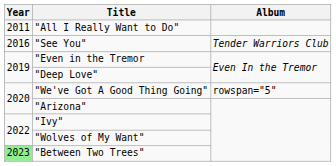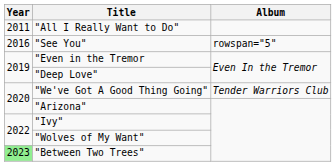"See You" | Album: Tender Warriors Club -> rowspan="5"
"We've Got A Good Thing Going" | Album: rowspan="5" -> Tender Warriors Club
